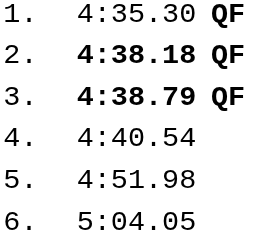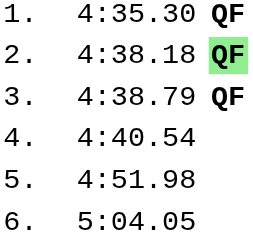2. | column 2: bold -> normal
2. | column 3: no background -> lightgreen background
3. | column 2: bold -> normal
